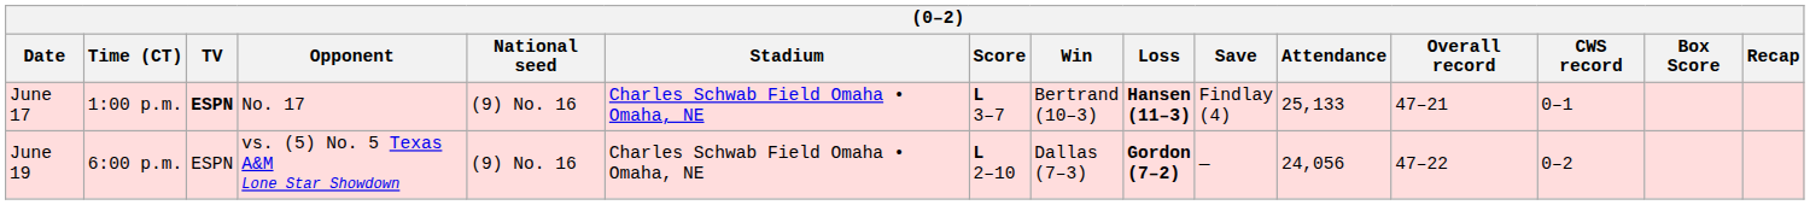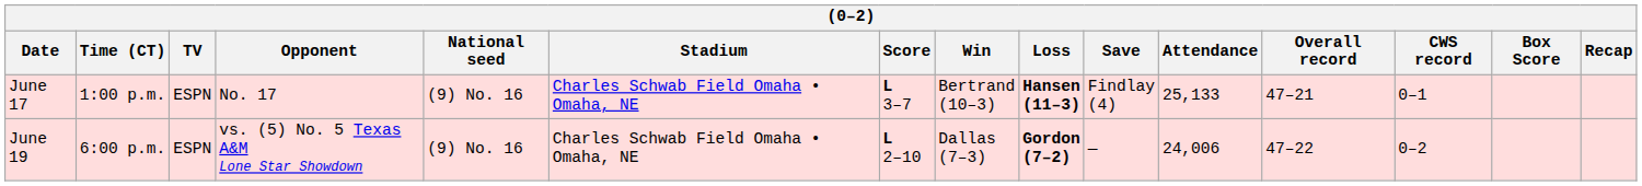June 17 | TV: bold -> normal
June 19 | Attendance: 24,056 -> 24,006
